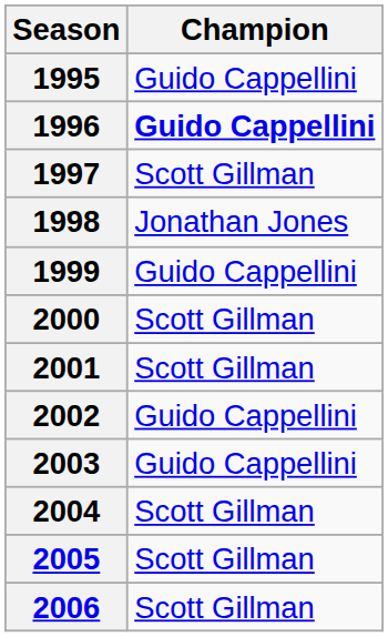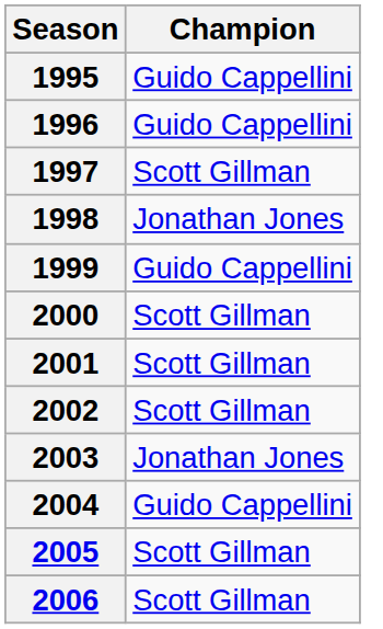1996 | Champion: bold -> normal
2002 | Champion: Guido Cappellini -> Scott Gillman
2003 | Champion: Guido Cappellini -> Jonathan Jones
2004 | Champion: Scott Gillman -> Guido Cappellini
